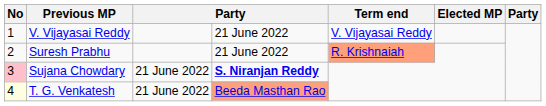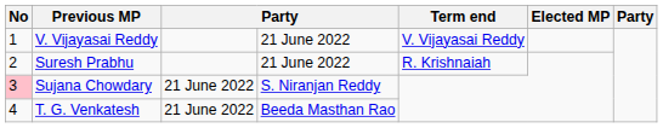Suresh Prabhu | Term end: lightsalmon background -> no background
Sujana Chowdary | column 4: bold -> normal
T. G. Venkatesh | No: lightyellow background -> no background
T. G. Venkatesh | column 4: lightsalmon background -> no background
